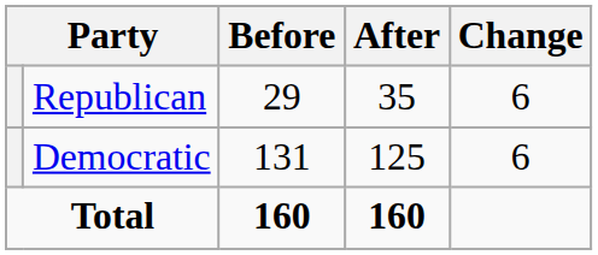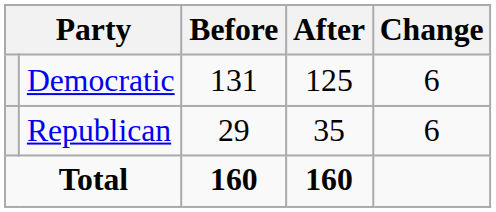rows swapped: Democratic <-> Republican
